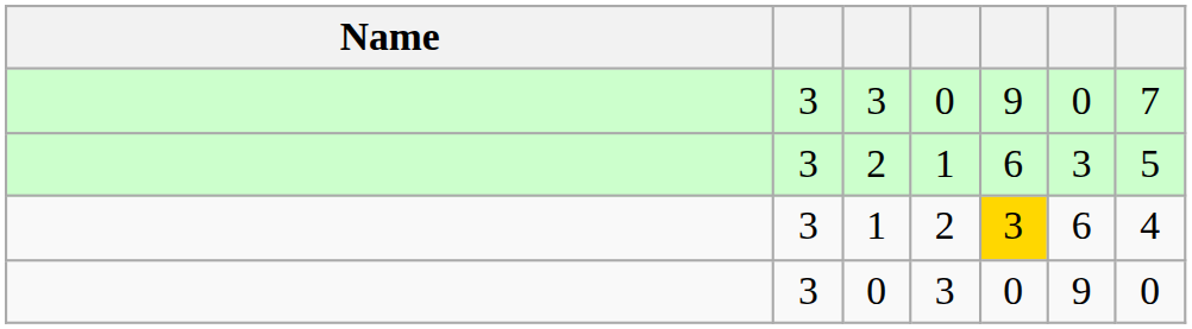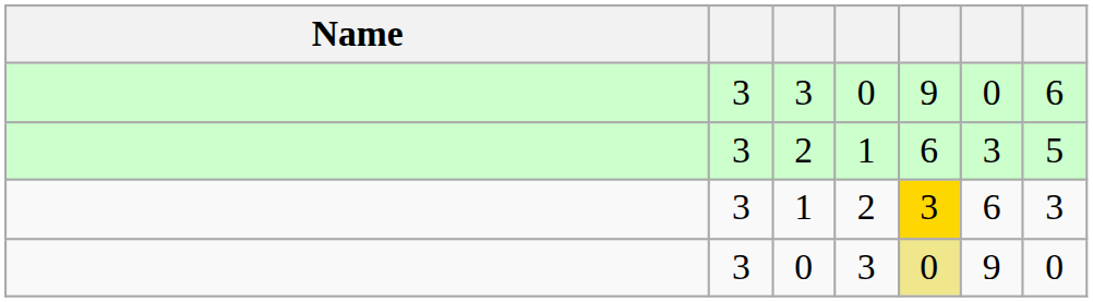row 2 | column 7: 7 -> 6
row 4 | column 7: 4 -> 3
row 5 | column 5: no background -> khaki background
